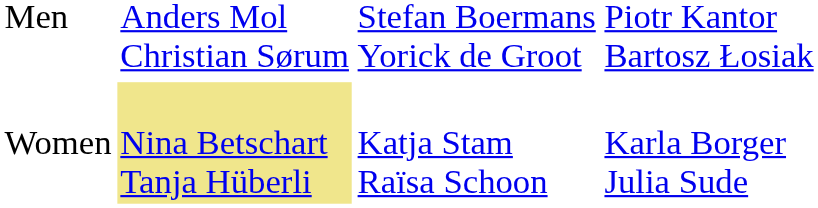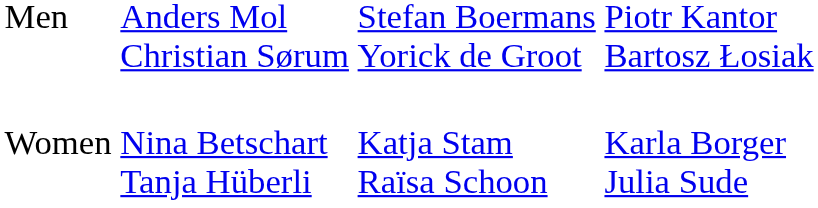Women | column 2: khaki background -> no background
